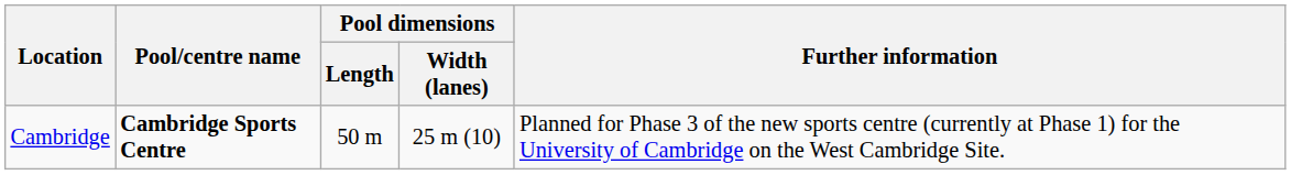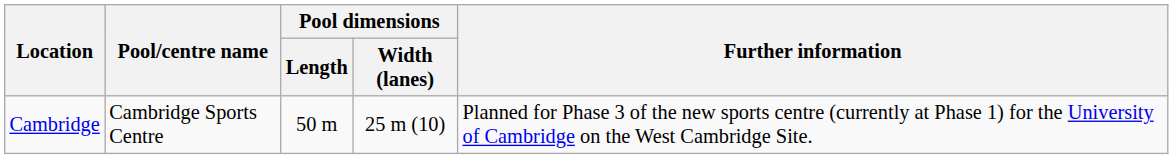Cambridge | Pool/centre name: bold -> normal
